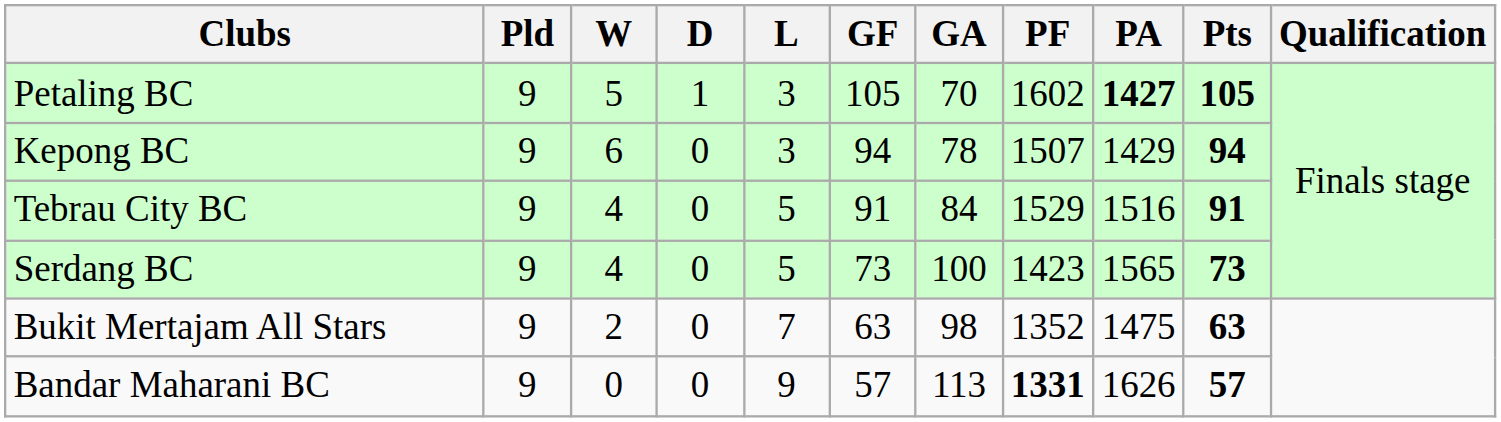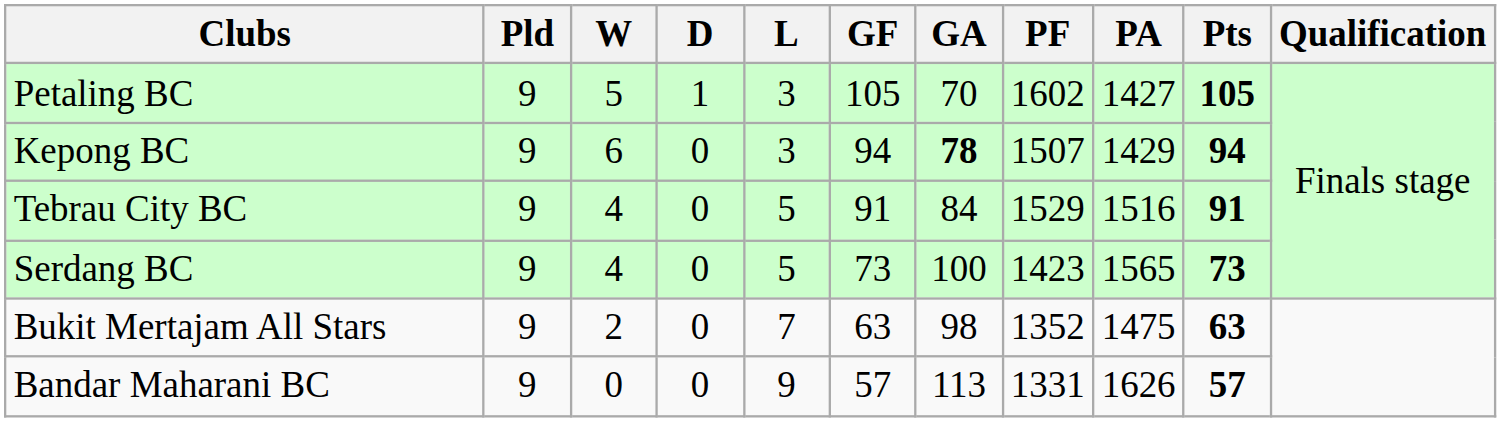Petaling BC | PA: bold -> normal
Kepong BC | GA: normal -> bold
Bandar Maharani BC | PF: bold -> normal
